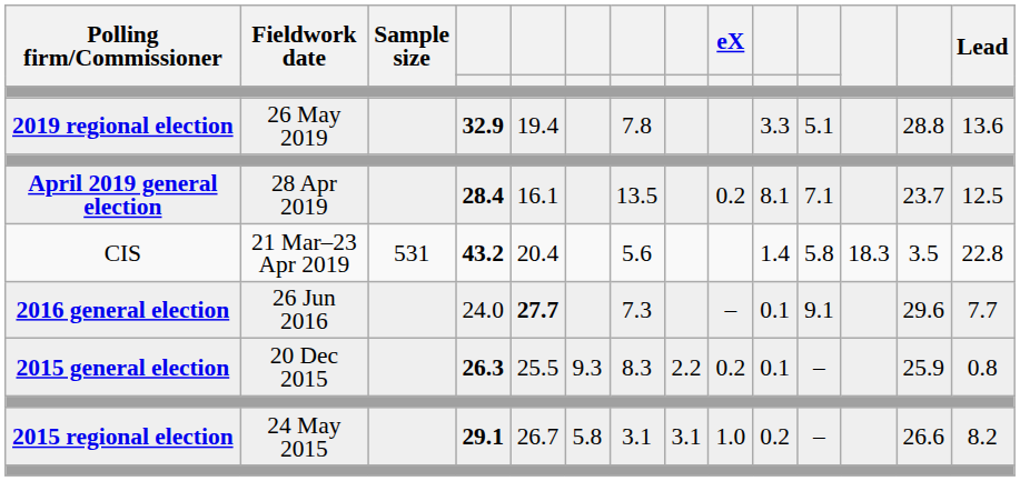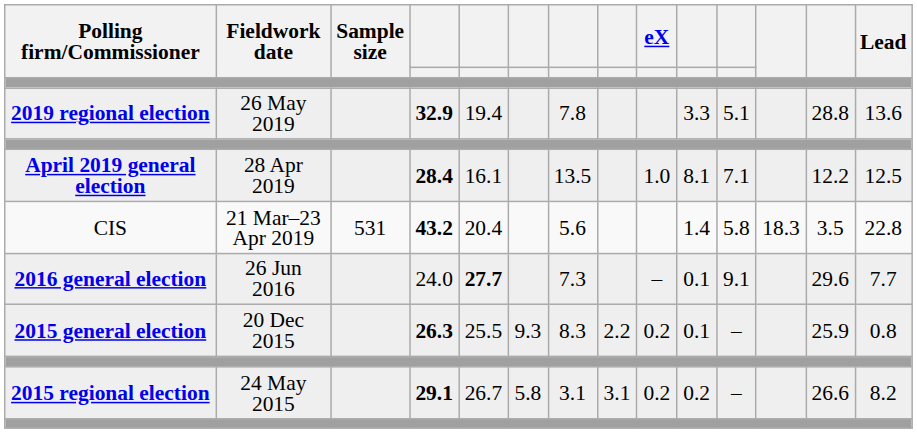April 2019 general election | eX: 0.2 -> 1.0
April 2019 general election | column 13: 23.7 -> 12.2
2015 regional election | eX: 1.0 -> 0.2
